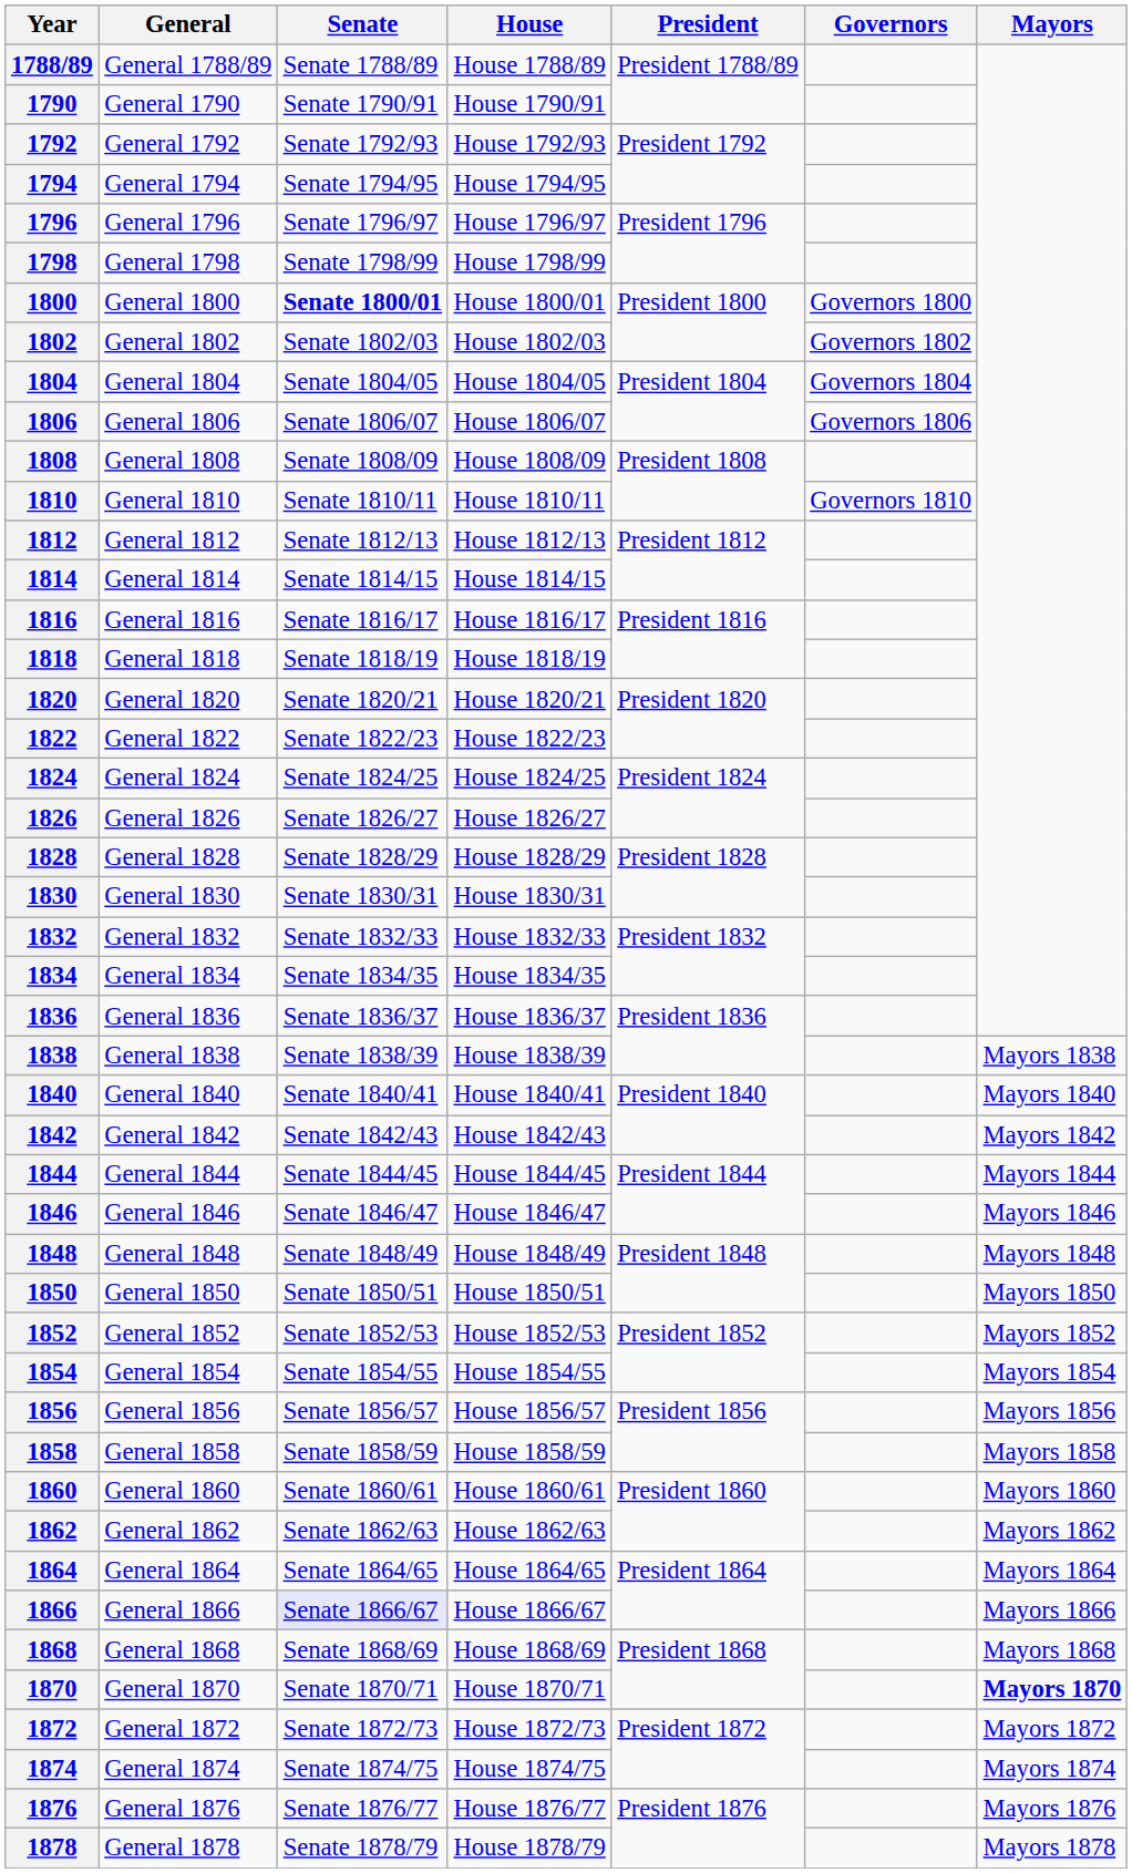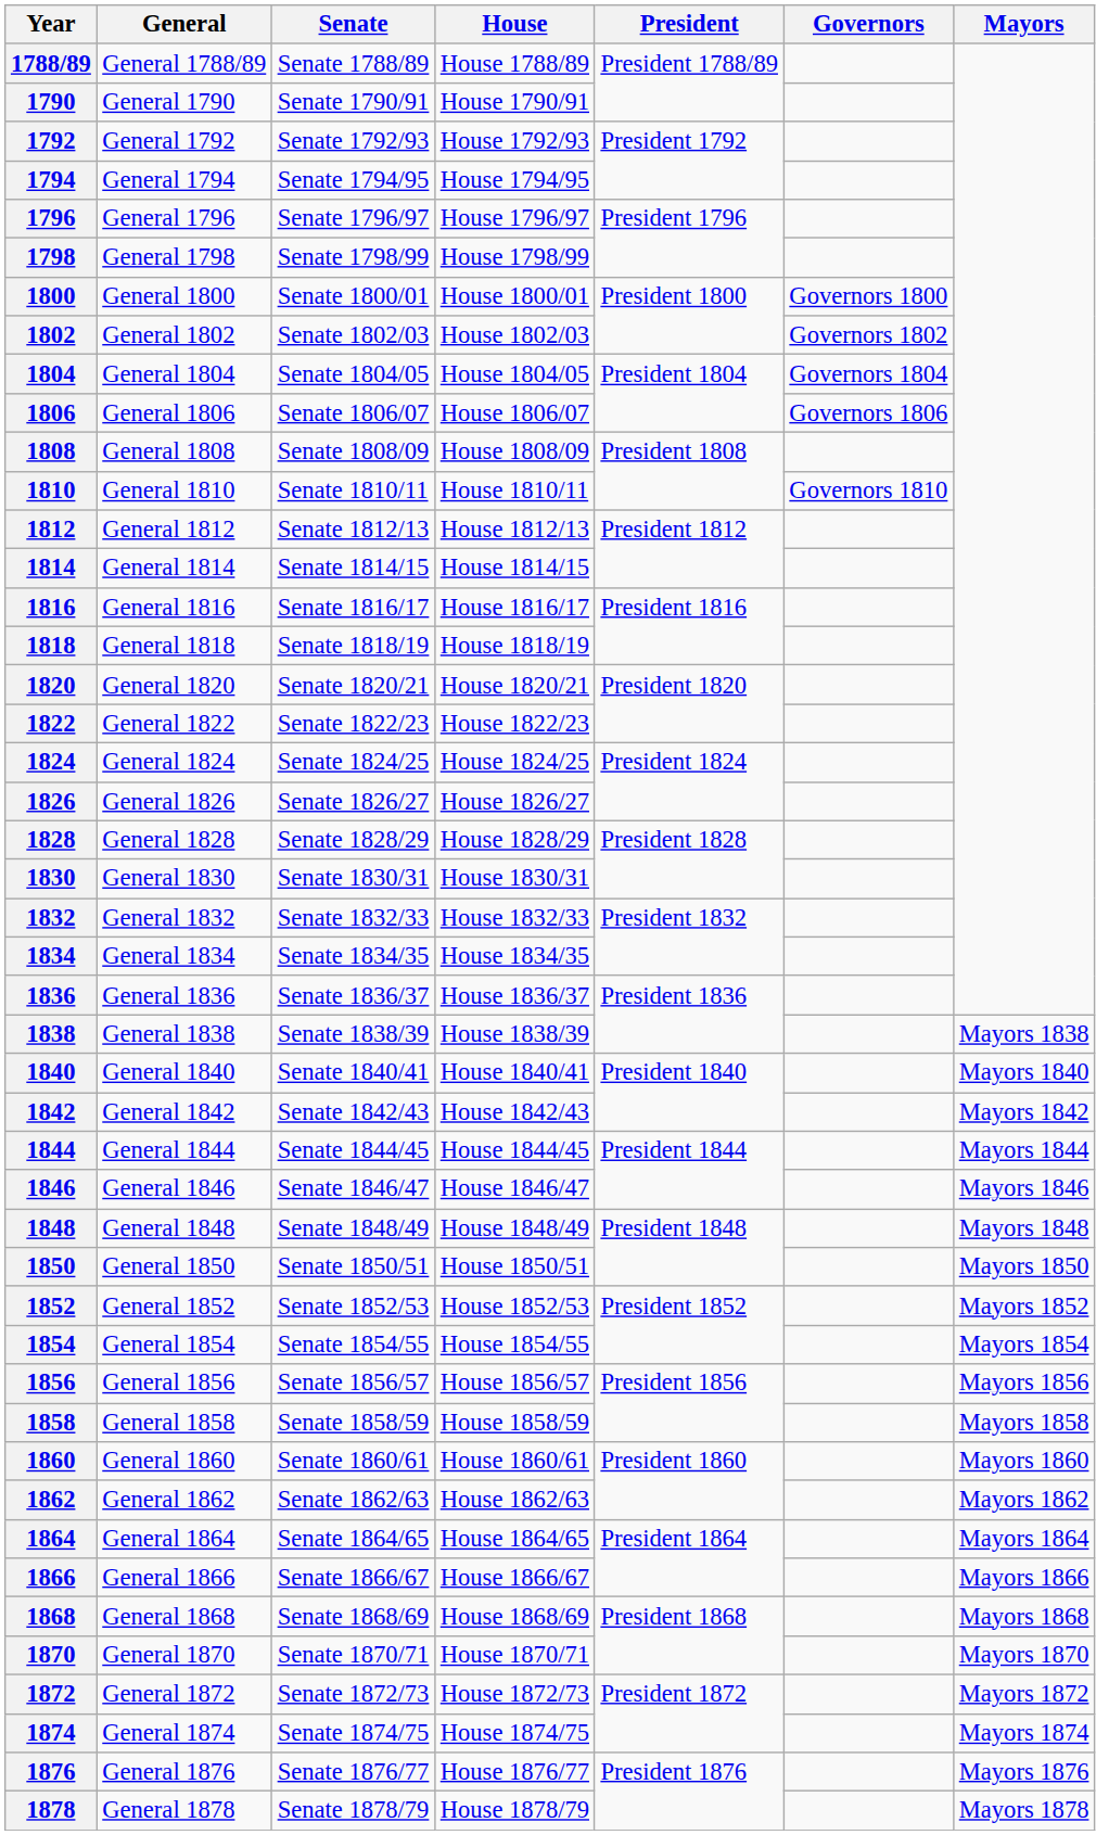1800 | Senate: bold -> normal
1866 | Senate: lavender background -> no background
1870 | Mayors: bold -> normal
